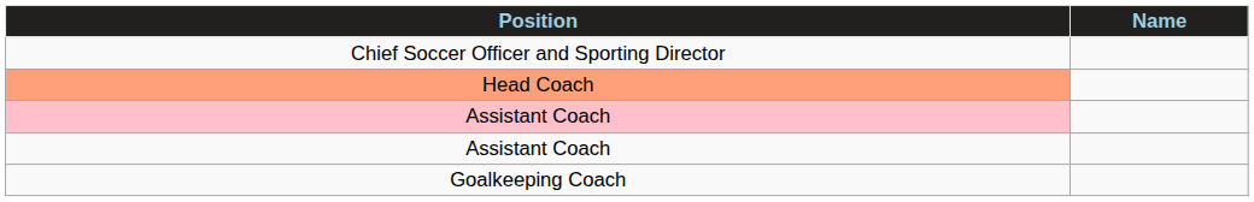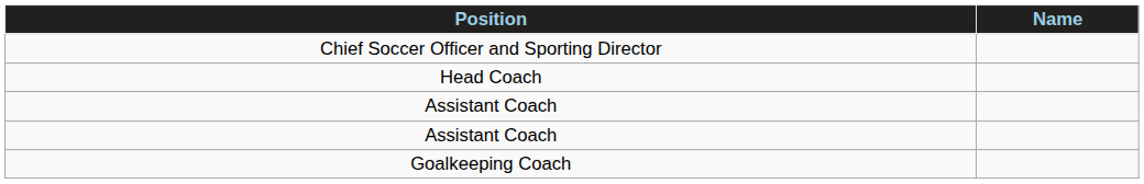row 3 | Position: lightsalmon background -> no background
row 4 | Position: pink background -> no background
